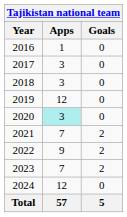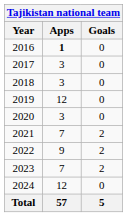2016 | Apps: normal -> bold
2020 | Apps: paleturquoise background -> no background
